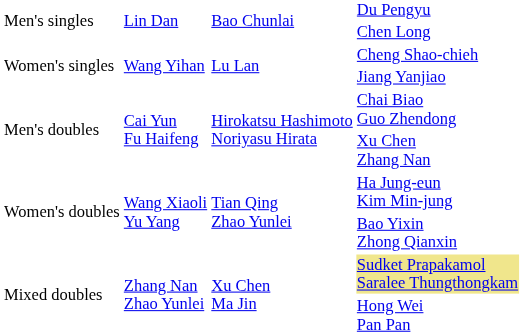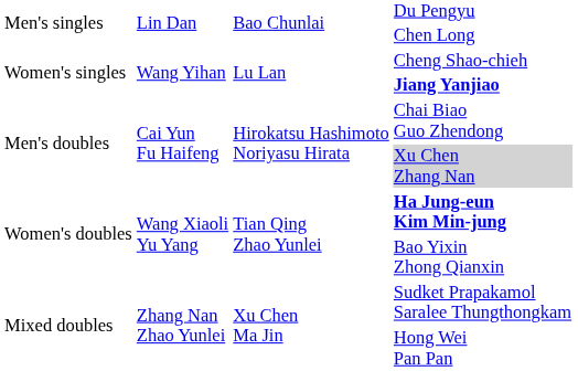Jiang Yanjiao | column 4: normal -> bold
Xu Chen Zhang Nan | column 4: no background -> lightgrey background
Ha Jung-eun Kim Min-jung | column 4: normal -> bold
Sudket Prapakamol Saralee Thungthongkam | column 4: khaki background -> no background
